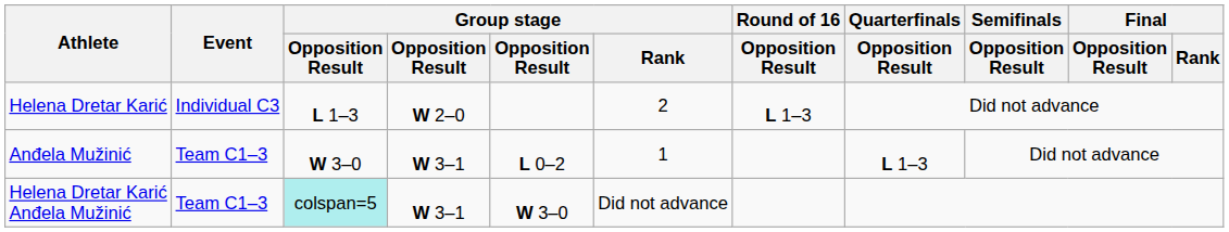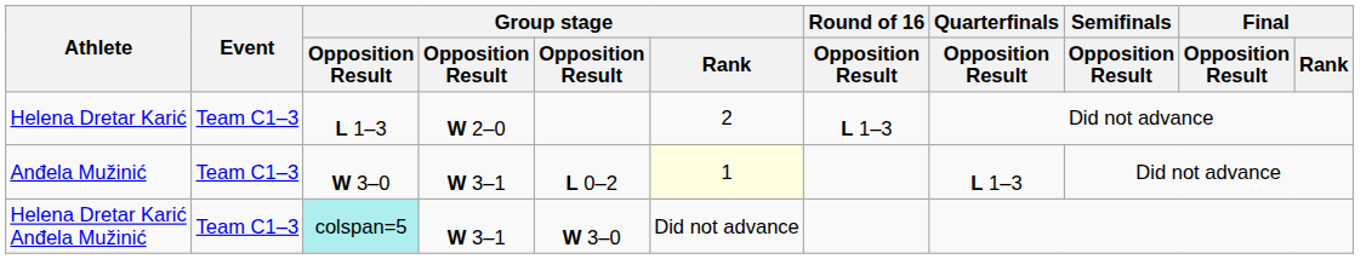Helena Dretar Karić | Event: Individual C3 -> Team C1–3
Anđela Mužinić | Group stage / Rank: no background -> lightyellow background
